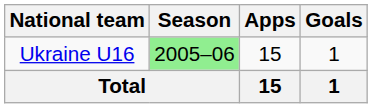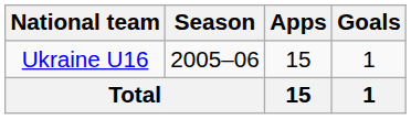Ukraine U16 | Season: lightgreen background -> no background
